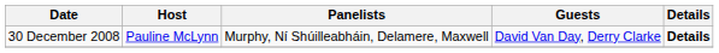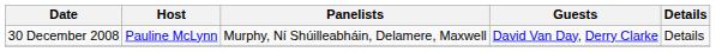30 December 2008 | Details: bold -> normal
